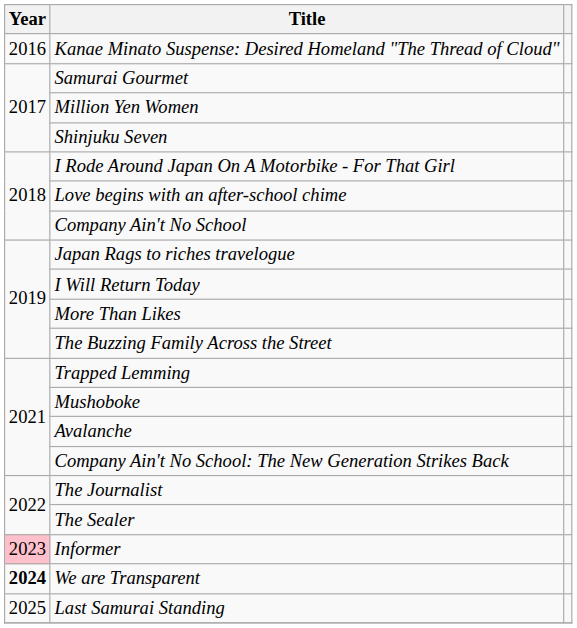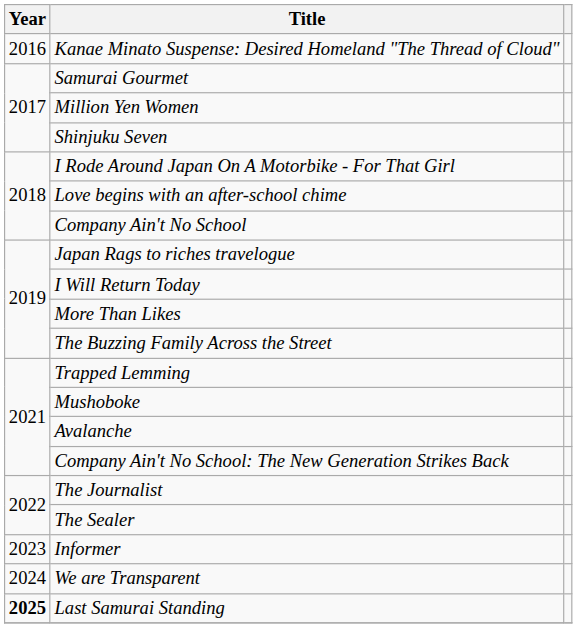Informer | Year: pink background -> no background
We are Transparent | Year: bold -> normal
Last Samurai Standing | Year: normal -> bold
